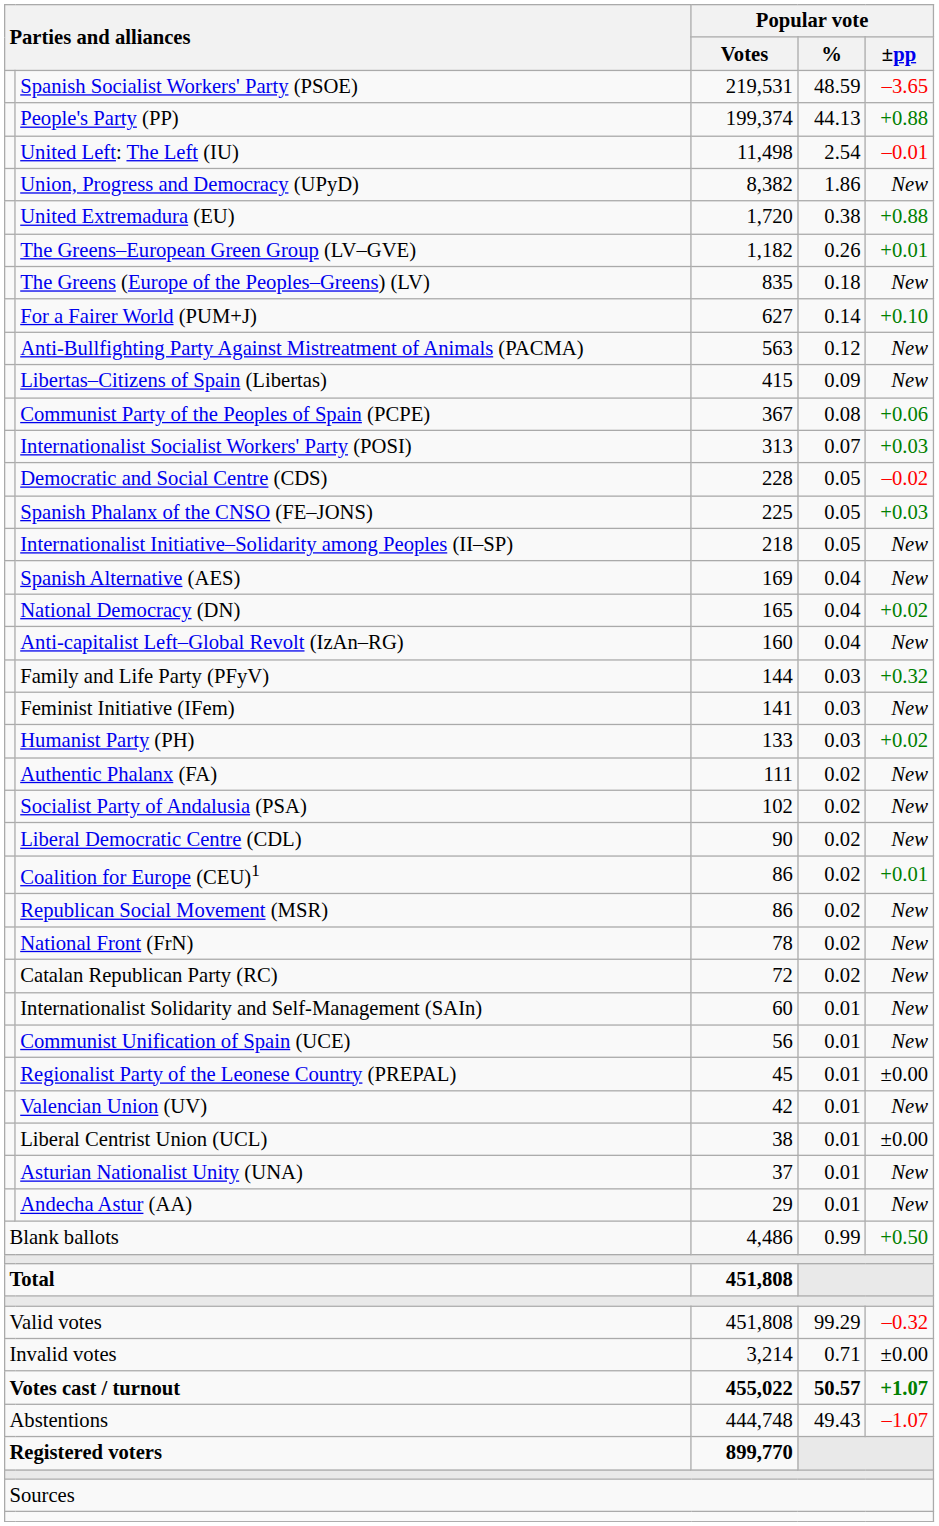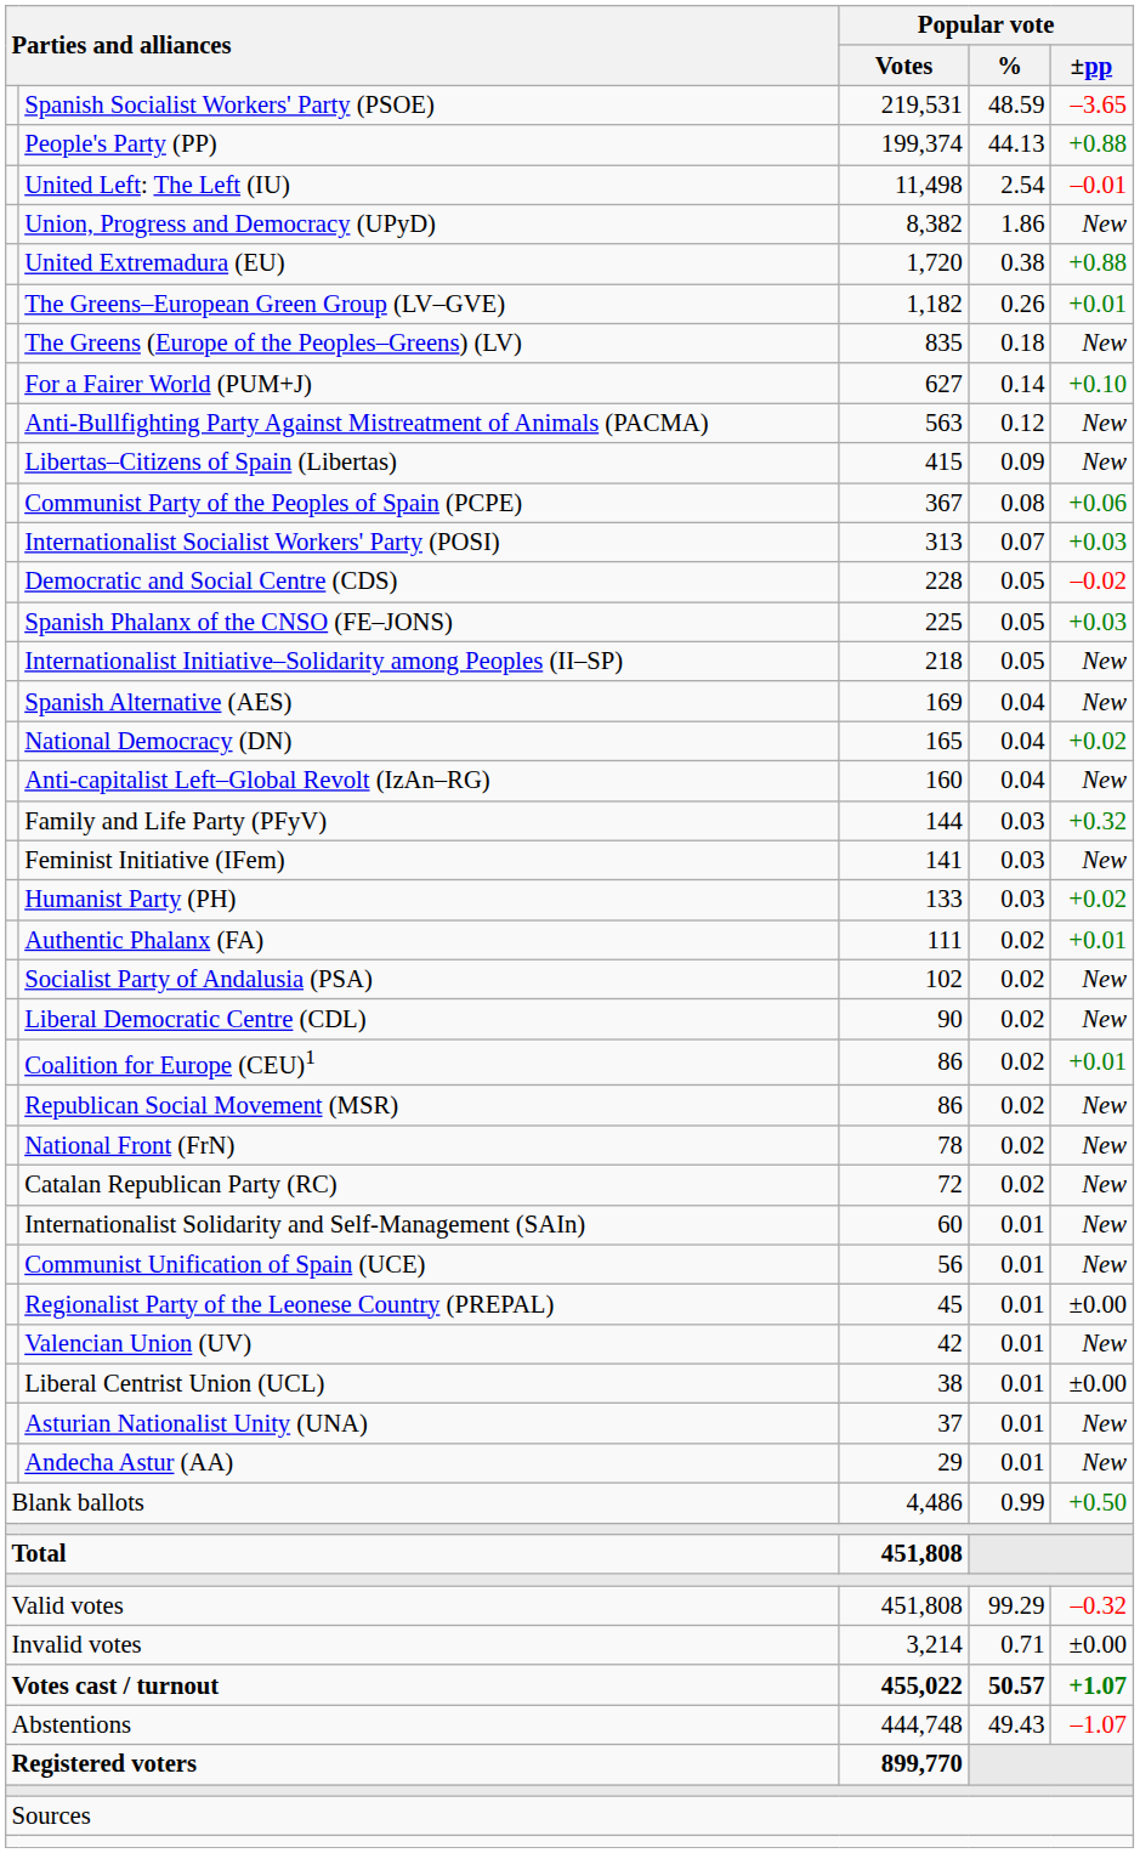Authentic Phalanx (FA) | Popular vote / ±pp: New -> +0.01
